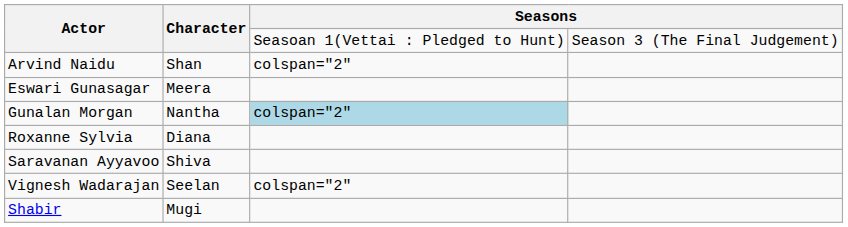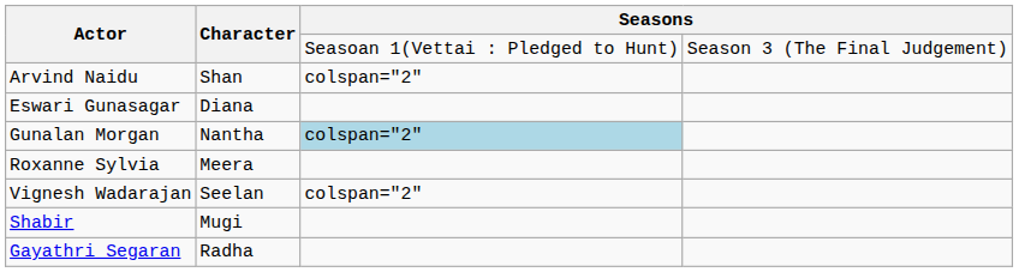Eswari Gunasagar | Character: Meera -> Diana
Roxanne Sylvia | Character: Diana -> Meera
- row: Saravanan Ayyavoo | Shiva
+ row: Gayathri Segaran | Radha
